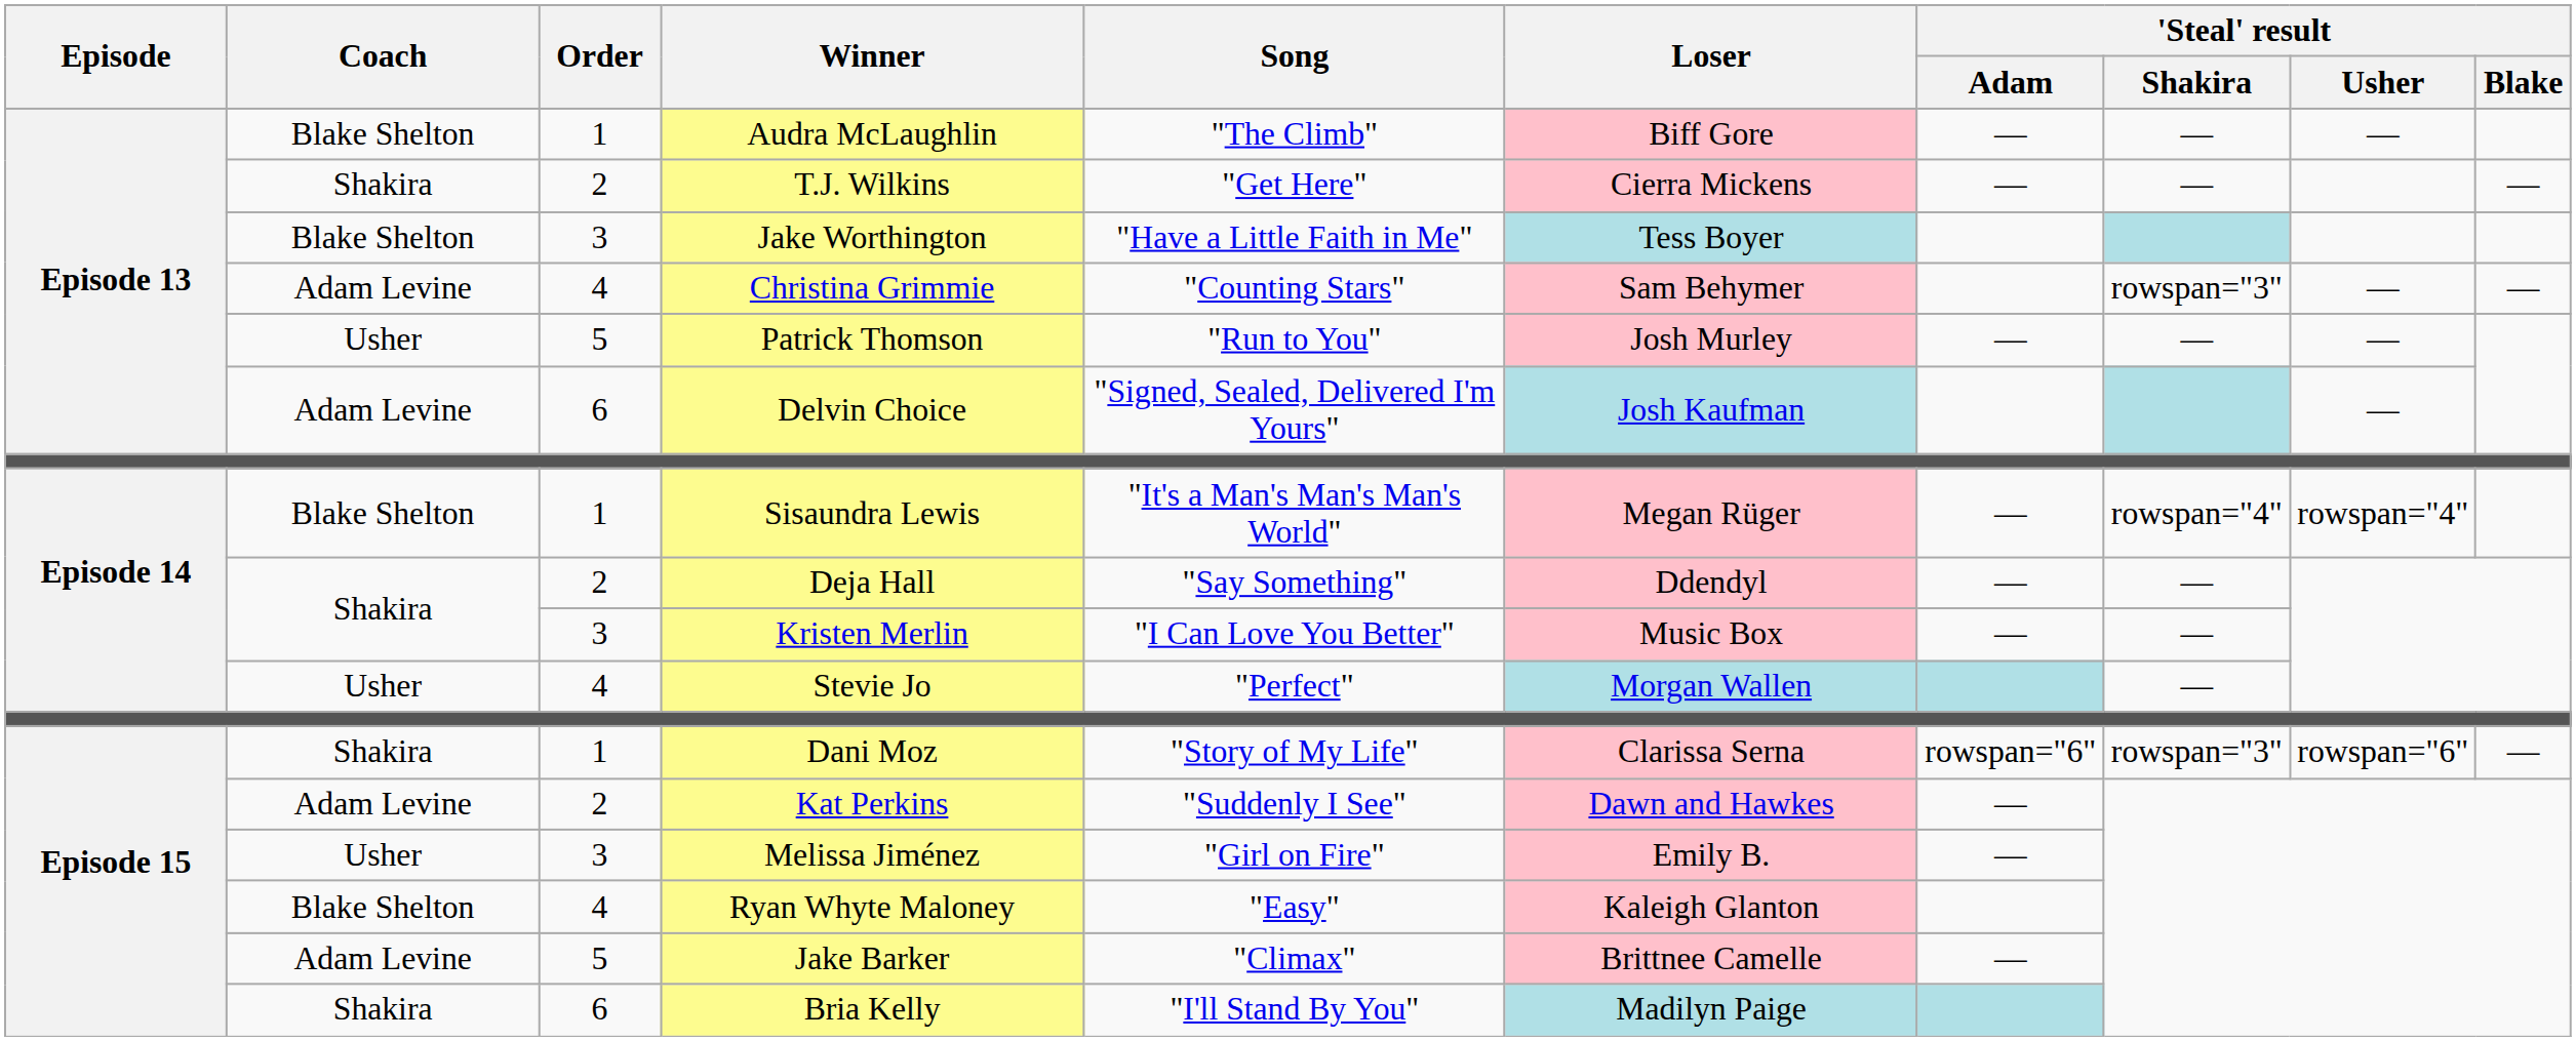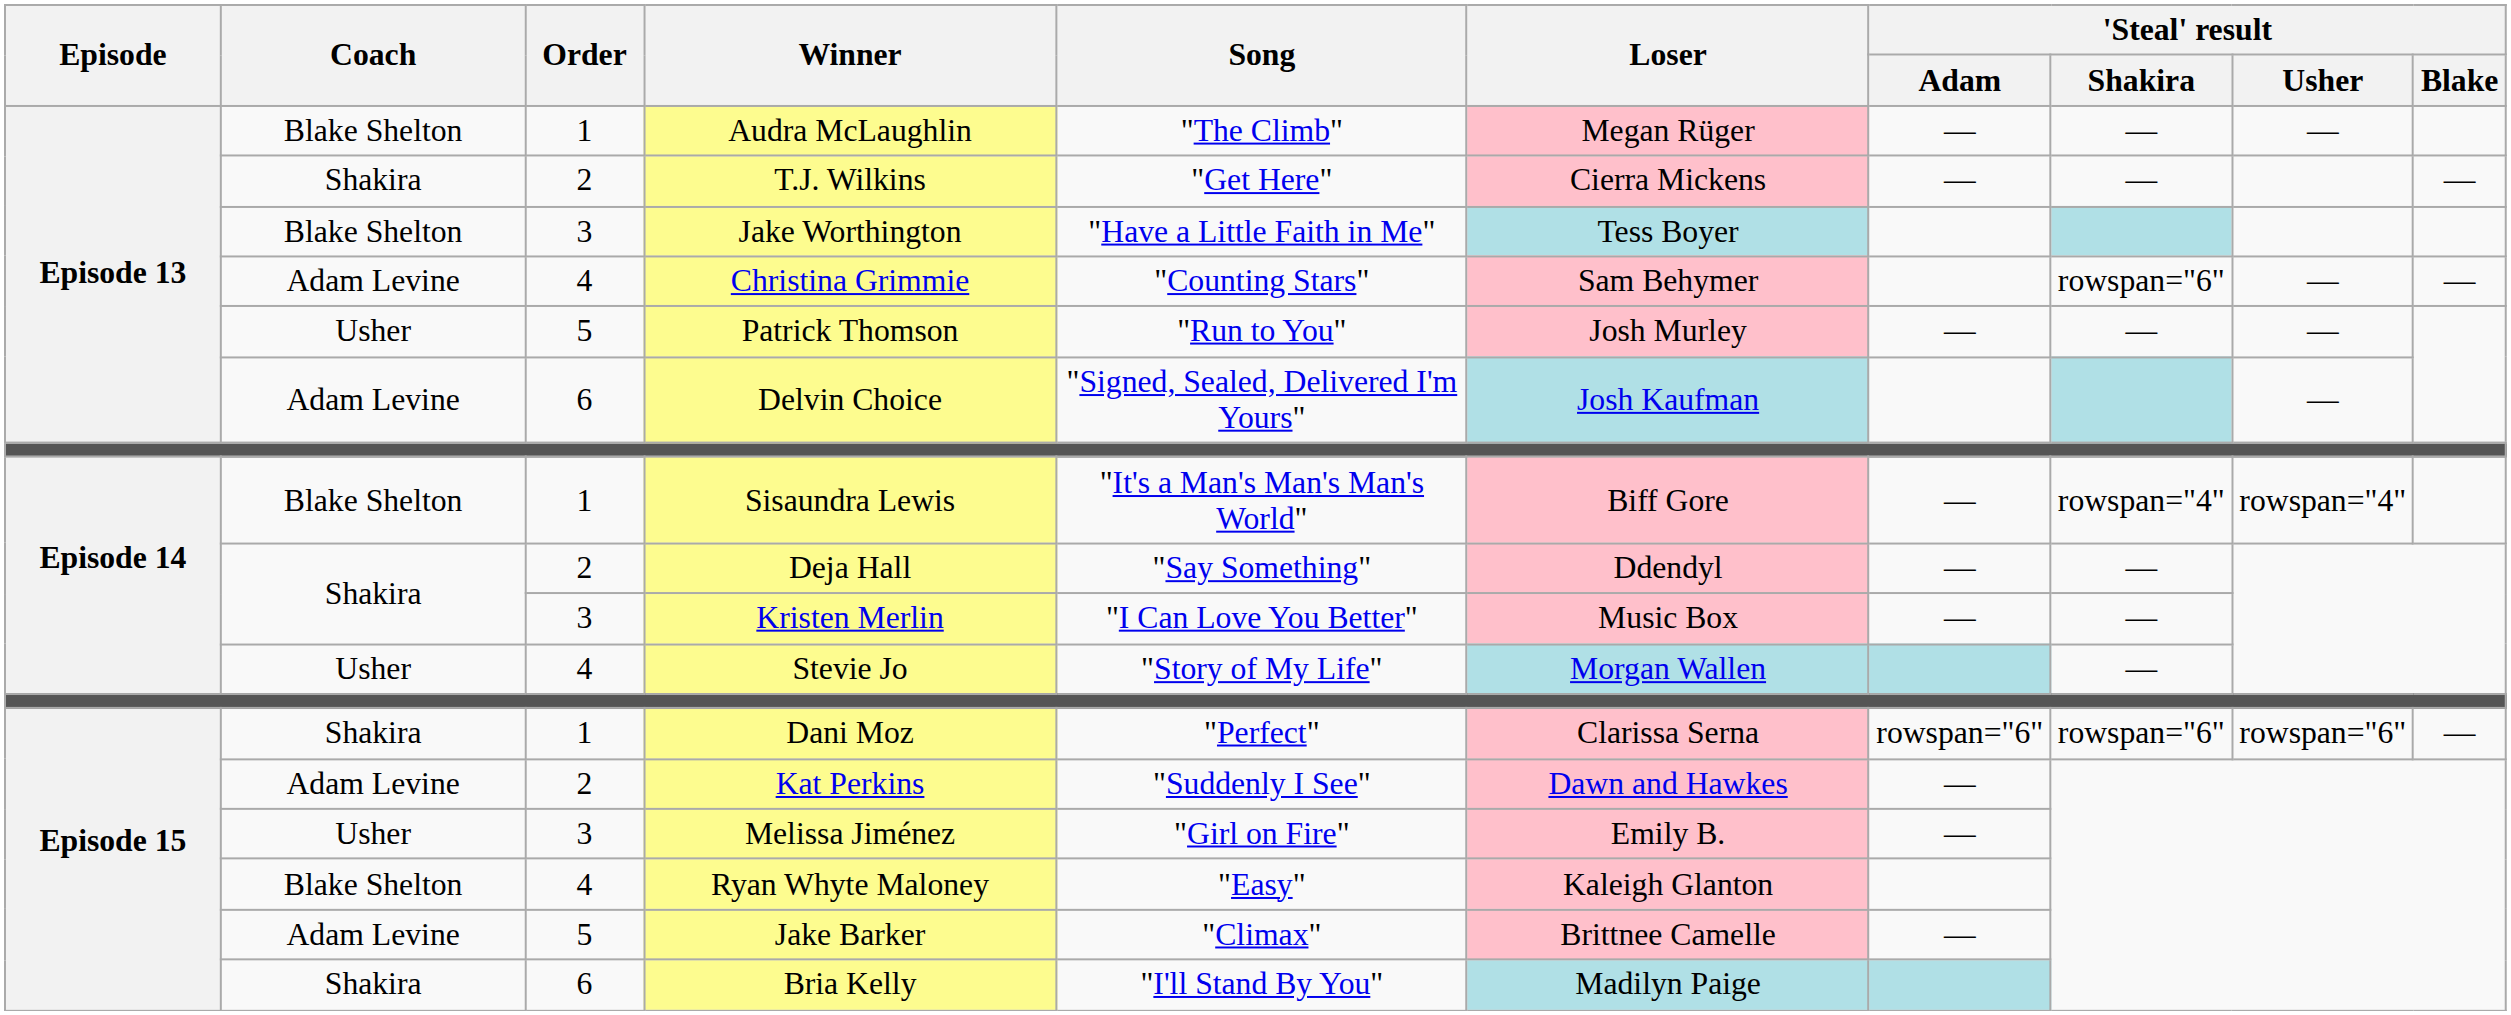Audra McLaughlin | Loser: Biff Gore -> Megan Rüger
Christina Grimmie | 'Steal' result / Shakira: rowspan="3" -> rowspan="6"
Sisaundra Lewis | Loser: Megan Rüger -> Biff Gore
Stevie Jo | Song: "Perfect" -> "Story of My Life"
Dani Moz | Song: "Story of My Life" -> "Perfect"
Dani Moz | 'Steal' result / Shakira: rowspan="3" -> rowspan="6"
